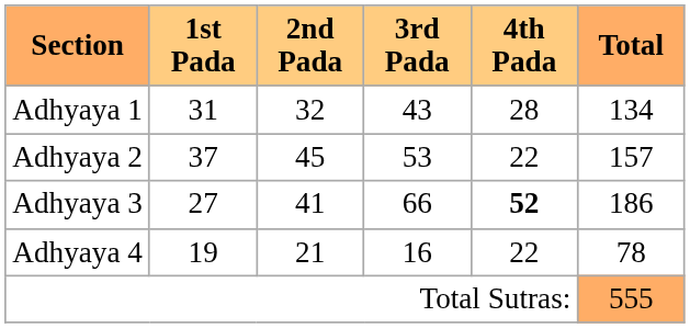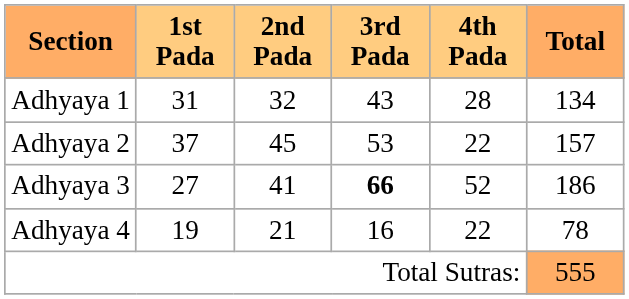Adhyaya 3 | 3rd Pada: normal -> bold
Adhyaya 3 | 4th Pada: bold -> normal
